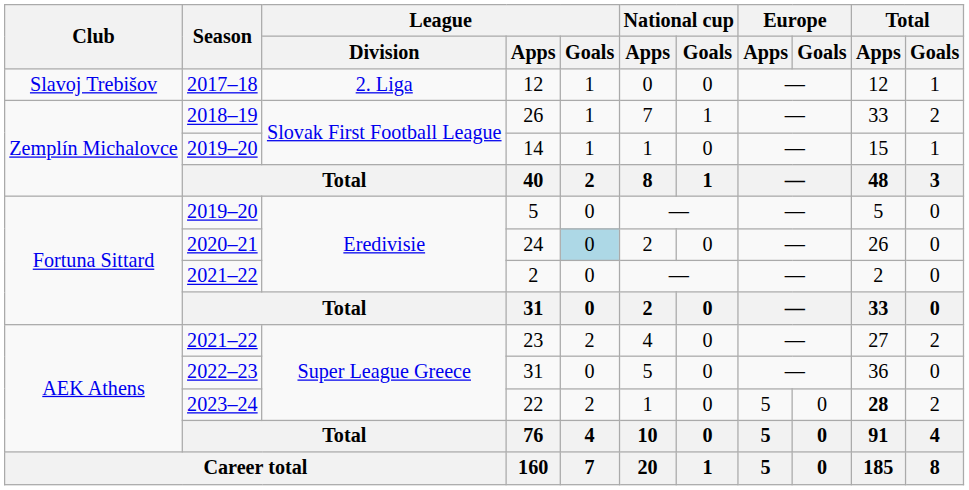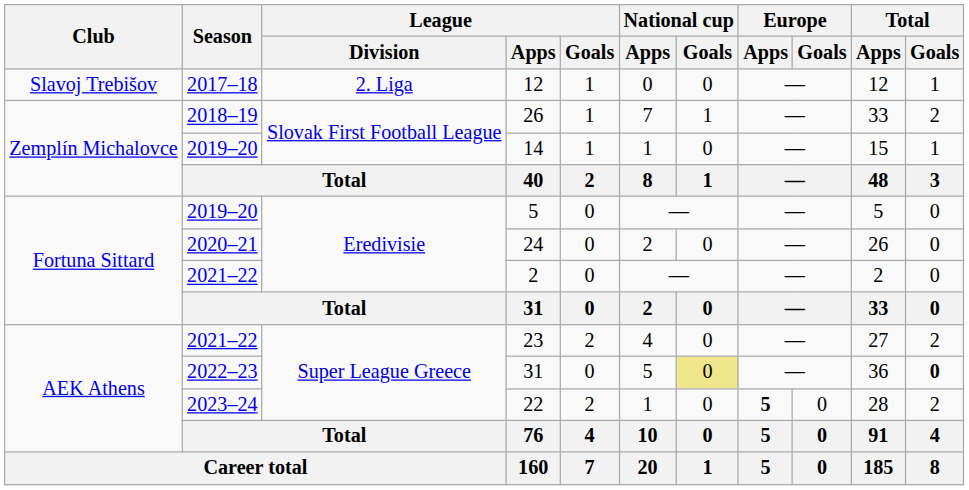24 | League / Goals: lightblue background -> no background
2022–23 / 31 | National cup / Goals: no background -> khaki background
2022–23 / 31 | Total / Goals: normal -> bold
22 | Europe / Apps: normal -> bold
22 | Total / Apps: bold -> normal
